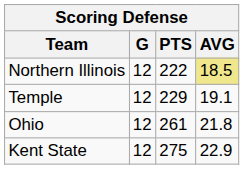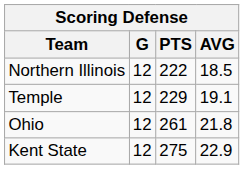Northern Illinois | AVG: khaki background -> no background
